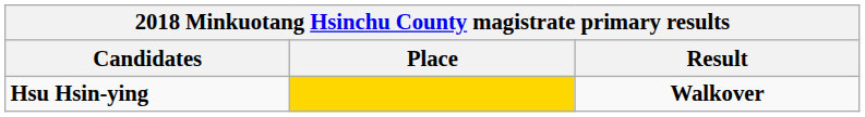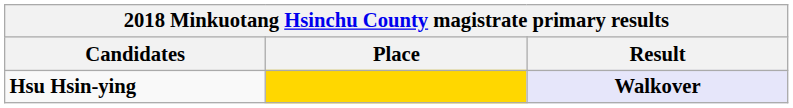Hsu Hsin-ying | Result: no background -> lavender background
